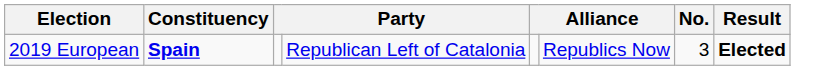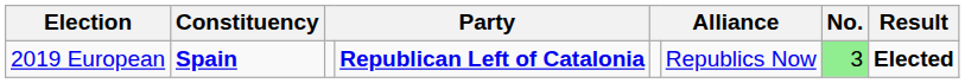2019 European | column 4: normal -> bold
2019 European | No.: no background -> lightgreen background
